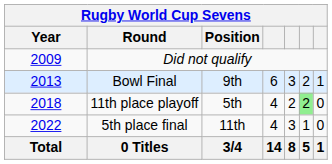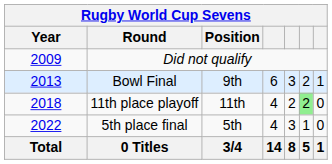11th place playoff | Position: 5th -> 11th
5th place final | Position: 11th -> 5th
